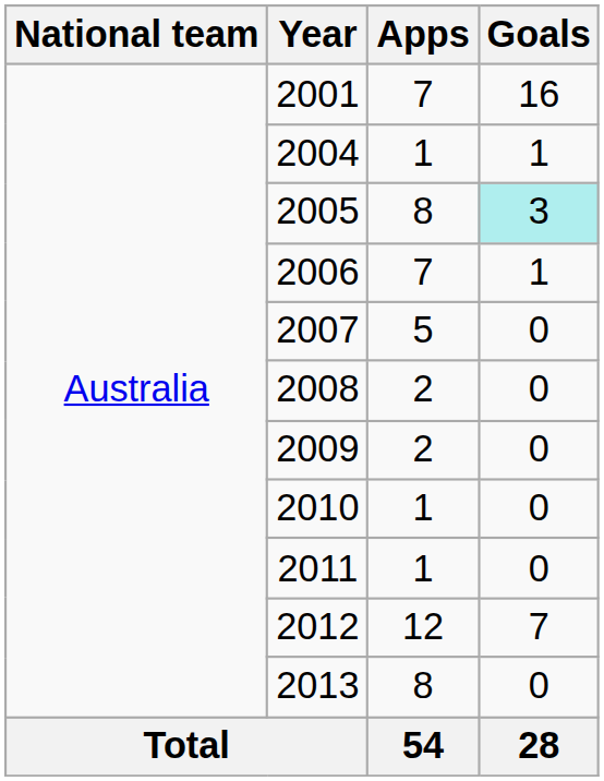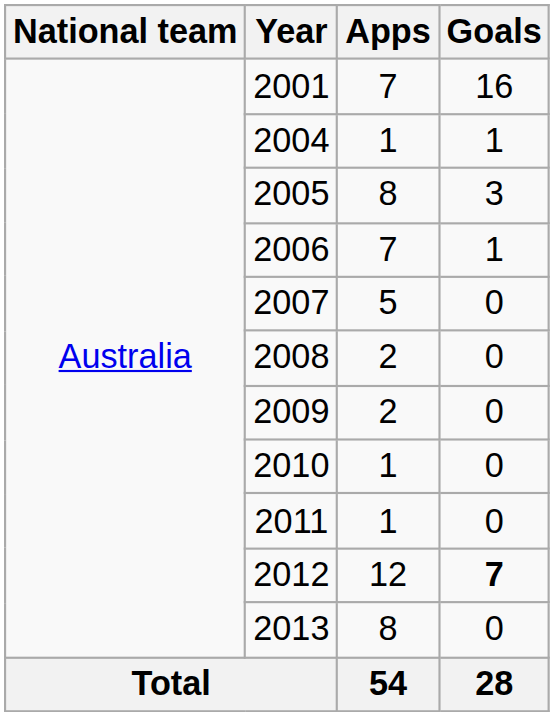2005 | Goals: paleturquoise background -> no background
2012 | Goals: normal -> bold
